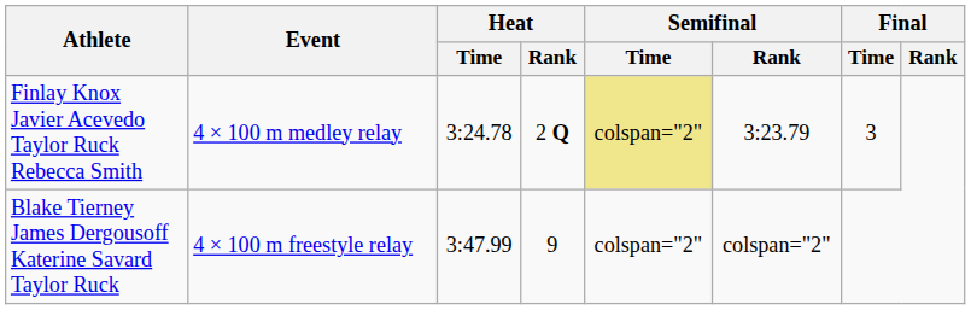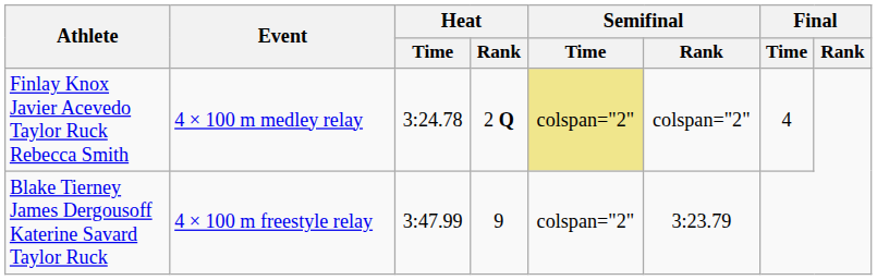Finlay Knox Javier Acevedo Taylor Ruck Rebecca Smith | Semifinal / Rank: 3:23.79 -> colspan="2"
Finlay Knox Javier Acevedo Taylor Ruck Rebecca Smith | Final / Time: 3 -> 4
Blake Tierney James Dergousoff Katerine Savard Taylor Ruck | Semifinal / Rank: colspan="2" -> 3:23.79
